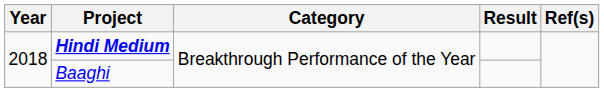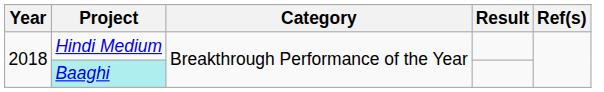Hindi Medium | Project: bold -> normal
Baaghi | Project: no background -> paleturquoise background
